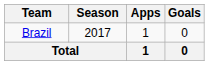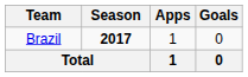Brazil | Season: normal -> bold
